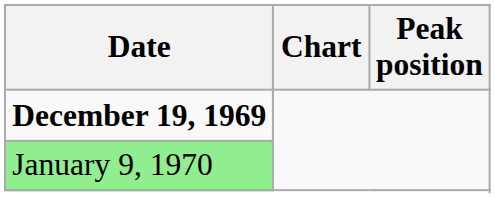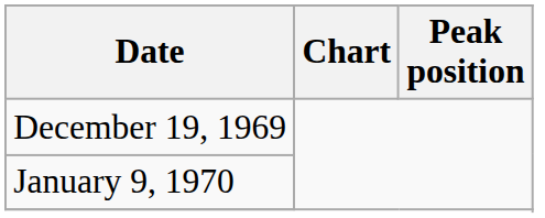December 19, 1969 | Date: bold -> normal
January 9, 1970 | Date: lightgreen background -> no background
